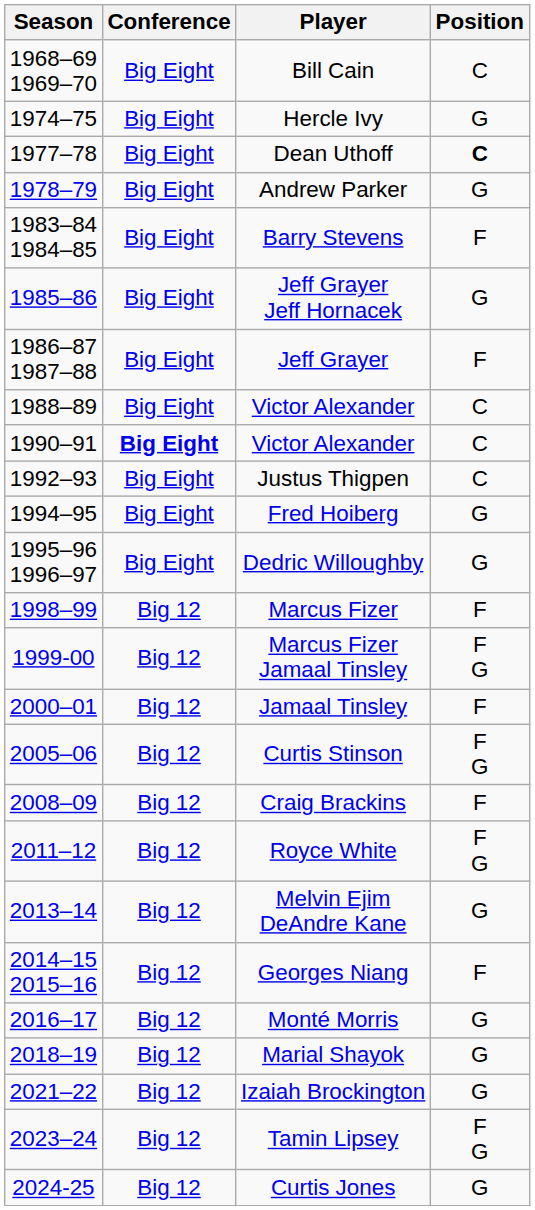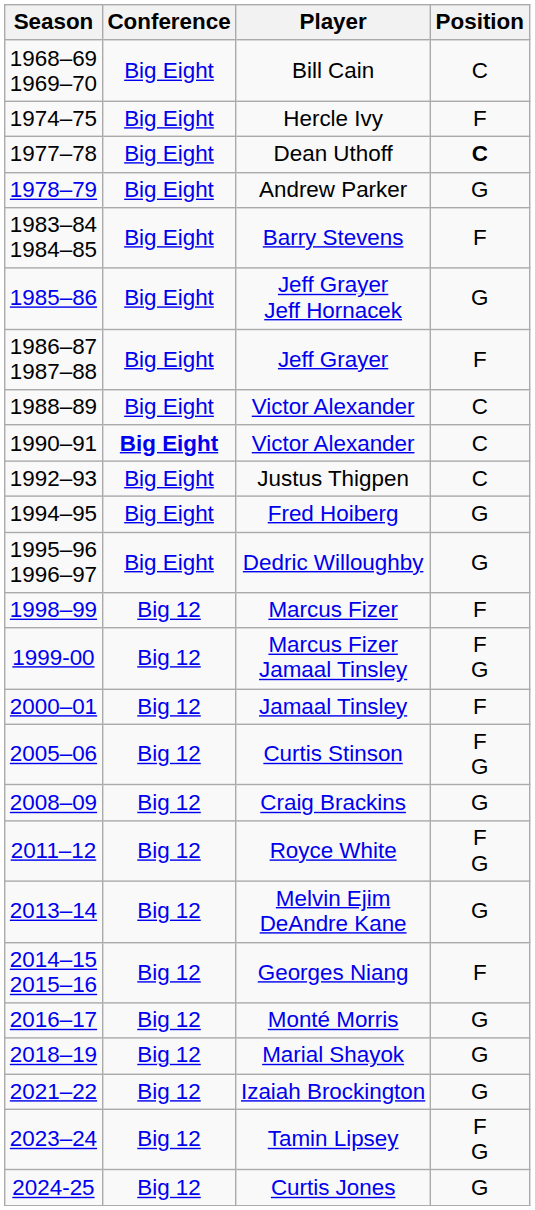Hercle Ivy | Position: G -> F
Craig Brackins | Position: F -> G
